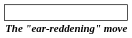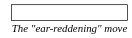row 1 | column 1: bold -> normal
